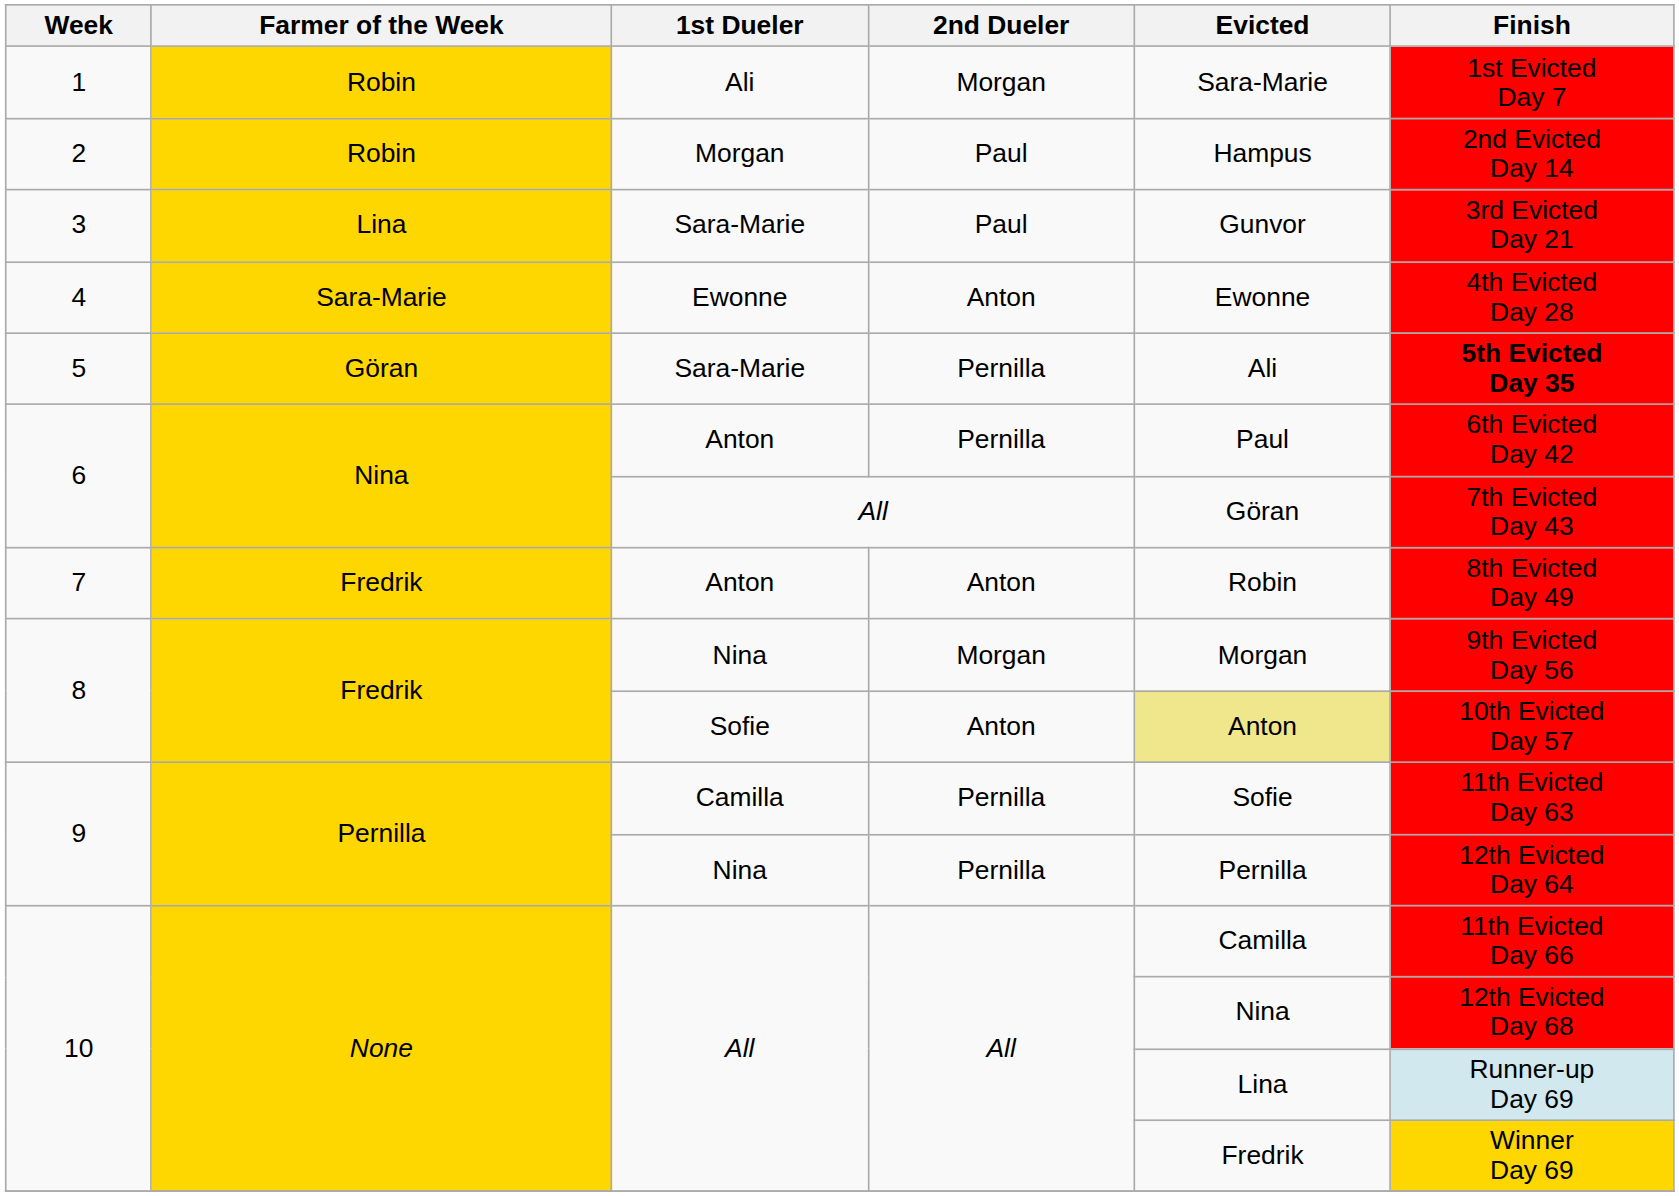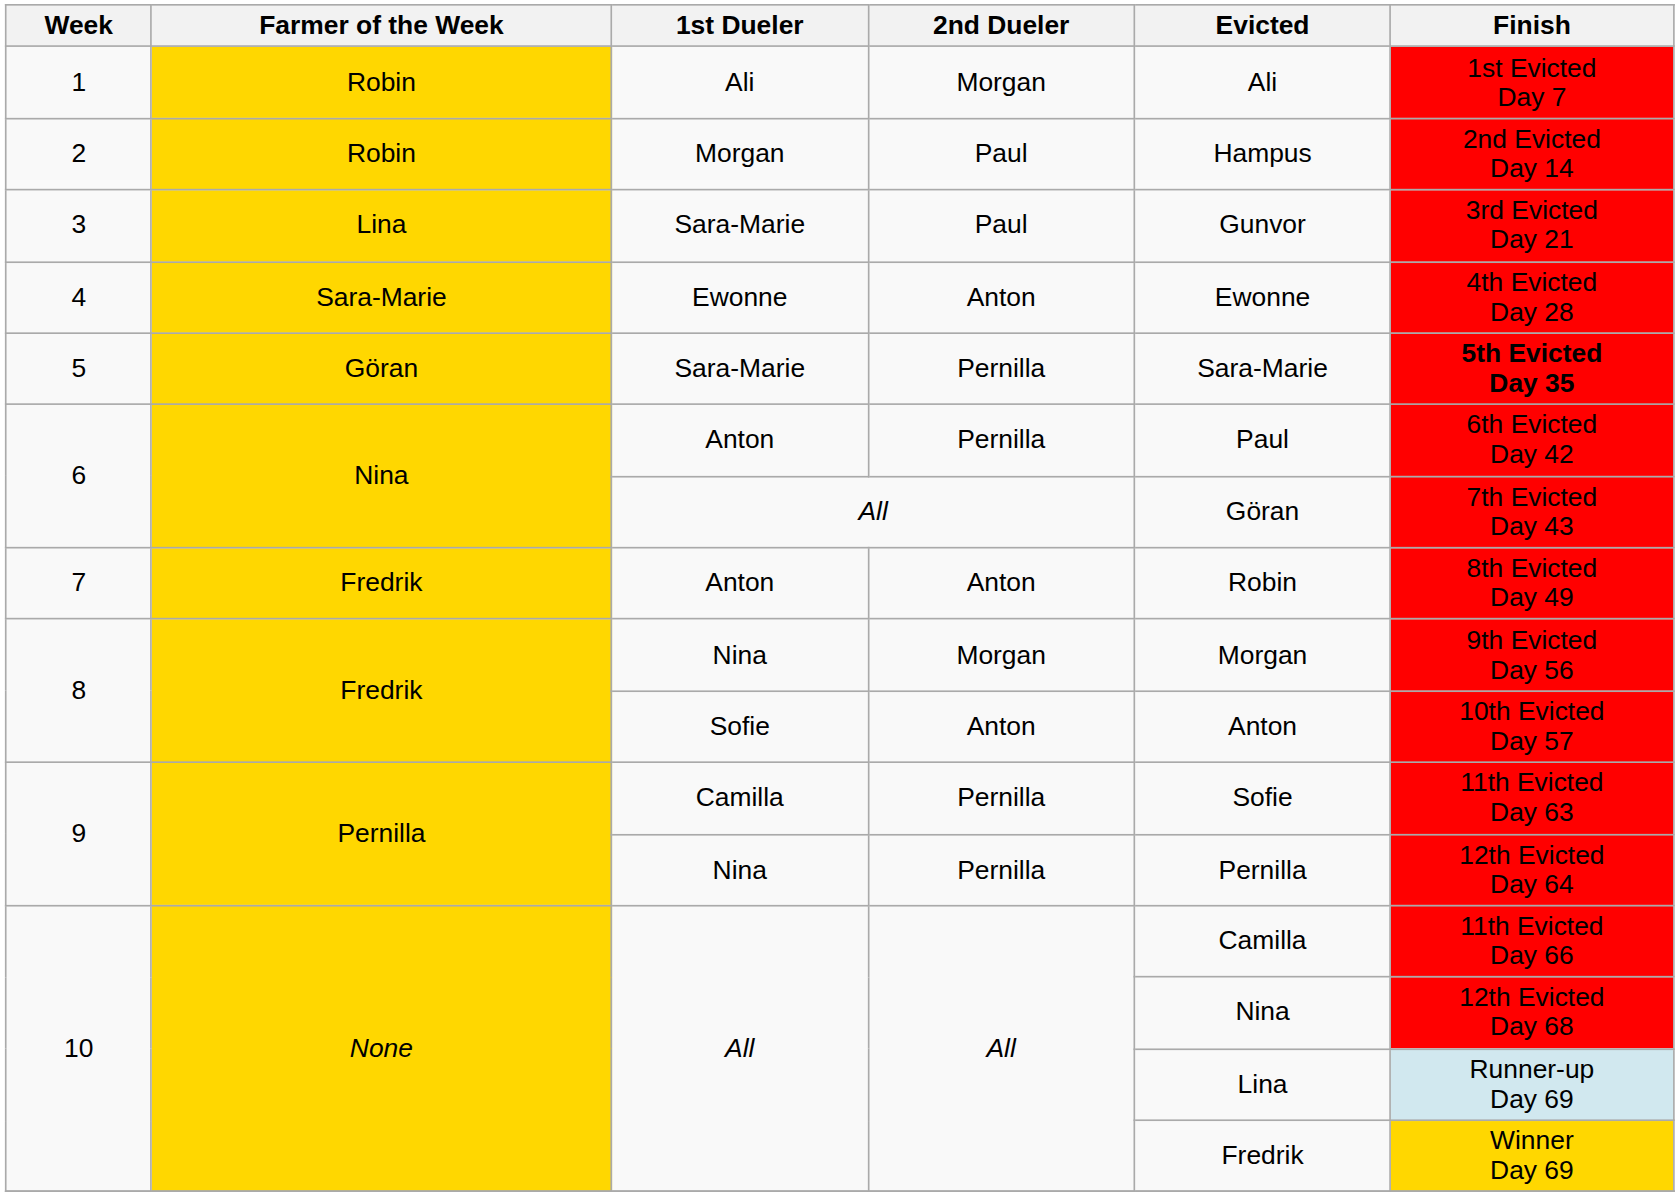1 | Evicted: Sara-Marie -> Ali
5 | Evicted: Ali -> Sara-Marie
8 / Sofie | Evicted: khaki background -> no background
